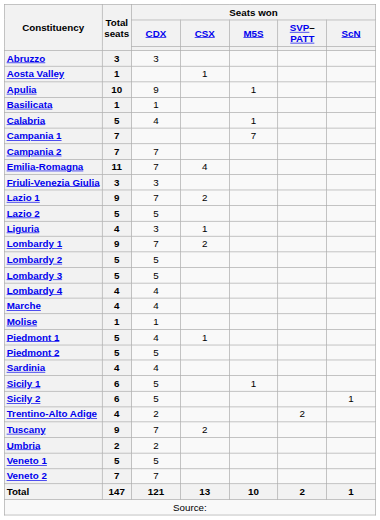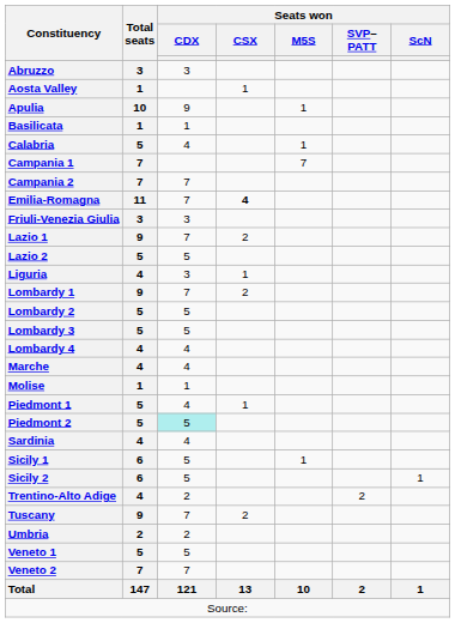Emilia-Romagna | Seats won / CSX: normal -> bold
Piedmont 2 | Seats won / CDX: no background -> paleturquoise background
